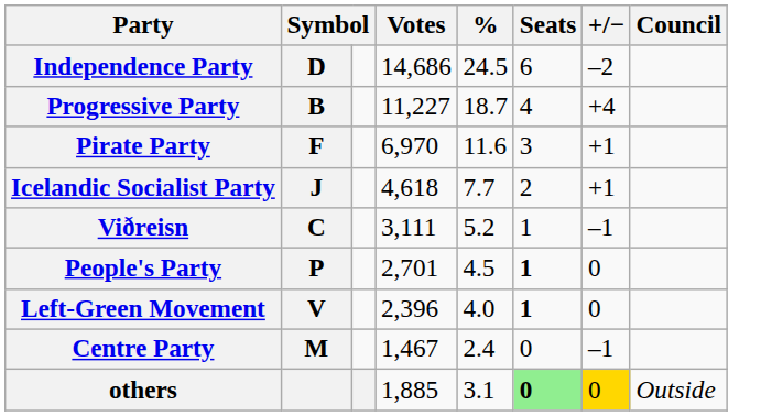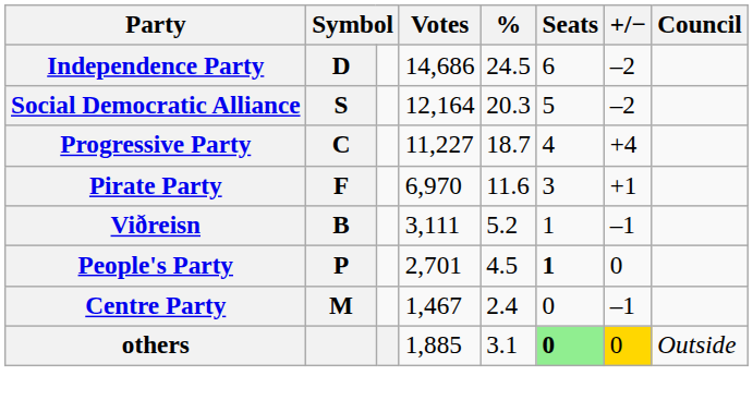+ row: Social Democratic Alliance | S | 12,164 | 20.3 | 5 | –2
Progressive Party | column 2: B -> C
- row: Icelandic Socialist Party | J | 4,618 | 7.7 | 2 | +1
Viðreisn | column 2: C -> B
- row: Left-Green Movement | V | 2,396 | 4.0 | 1 | 0
